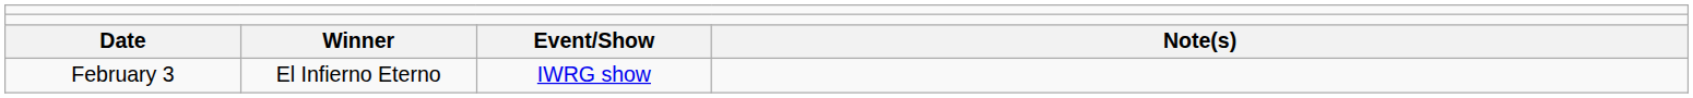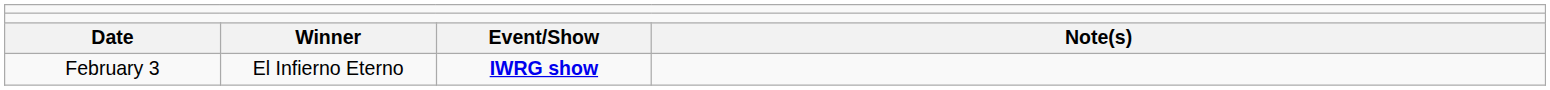February 3 | column 3: normal -> bold
